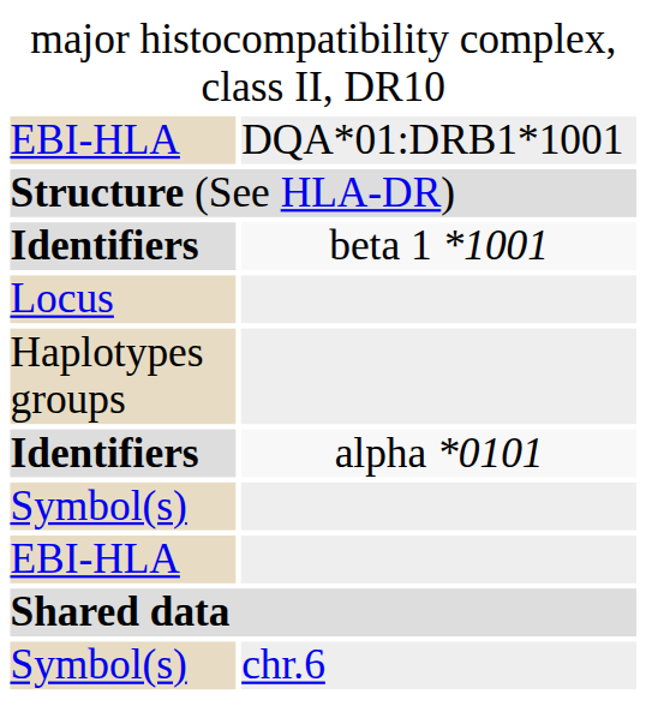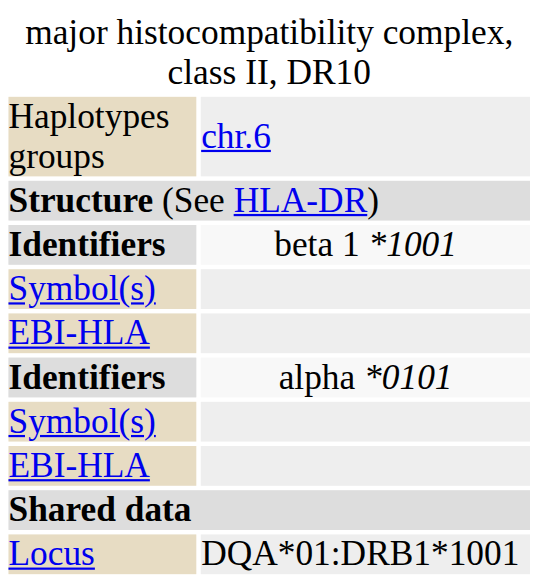row 2 | column 1: EBI-HLA -> Haplotypes groups
row 2 | column 2: DQA*01:DRB1*1001 -> chr.6
row 5 | column 1: Locus -> Symbol(s)
row 6 | column 1: Haplotypes groups -> EBI-HLA
row 11 | column 1: Symbol(s) -> Locus
row 11 | column 2: chr.6 -> DQA*01:DRB1*1001
